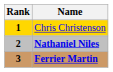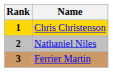Nathaniel Niles | Name: bold -> normal
Ferrier Martin | Name: bold -> normal
